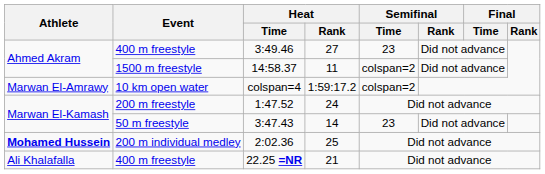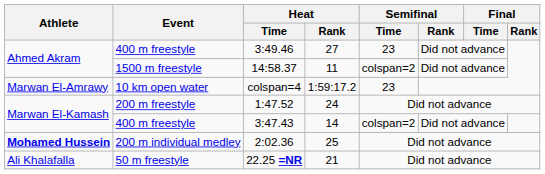colspan=4 | Semifinal / Time: colspan=2 -> 23
3:47.43 | Event: 50 m freestyle -> 400 m freestyle
3:47.43 | Semifinal / Time: 23 -> colspan=2
22.25 =NR | Event: 400 m freestyle -> 50 m freestyle
